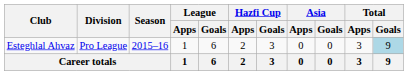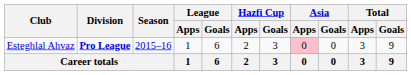Esteghlal Ahvaz | Division: normal -> bold
Esteghlal Ahvaz | Asia / Apps: no background -> pink background
Esteghlal Ahvaz | Total / Goals: lightblue background -> no background
